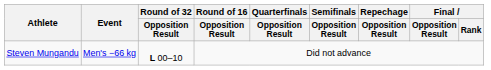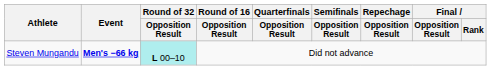Steven Mungandu | Event: normal -> bold
Steven Mungandu | Round of 32 / Opposition Result: no background -> paleturquoise background
